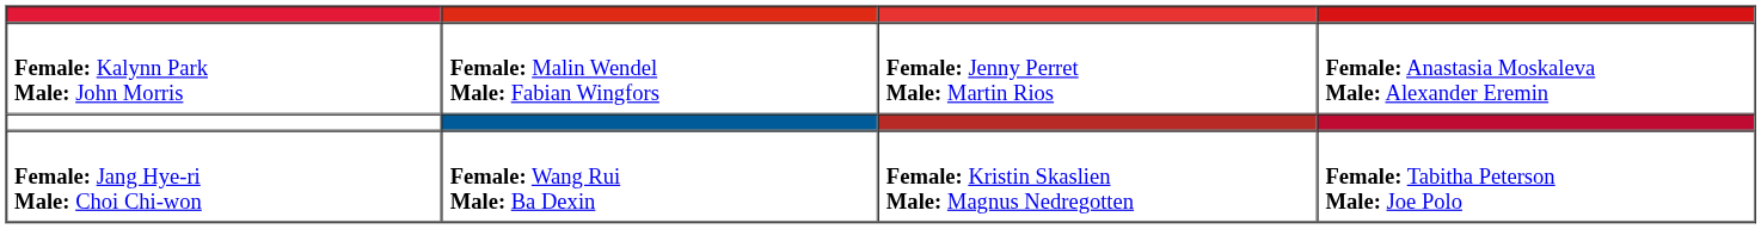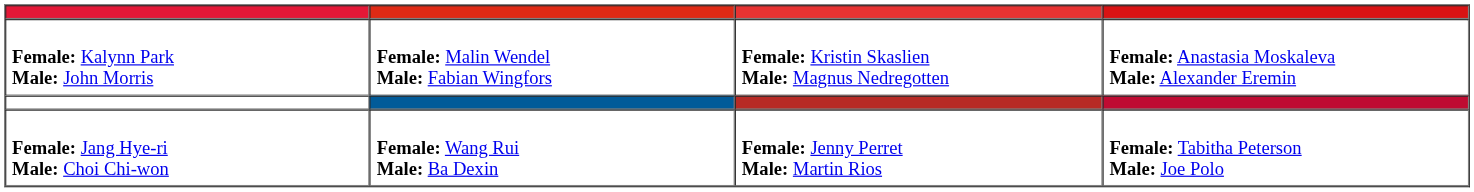Female: Kalynn Park Male: John Morris | column 3: Female: Jenny Perret Male: Martin Rios -> Female: Kristin Skaslien Male: Magnus Nedregotten
Female: Jang Hye-ri Male: Choi Chi-won | column 3: Female: Kristin Skaslien Male: Magnus Nedregotten -> Female: Jenny Perret Male: Martin Rios
